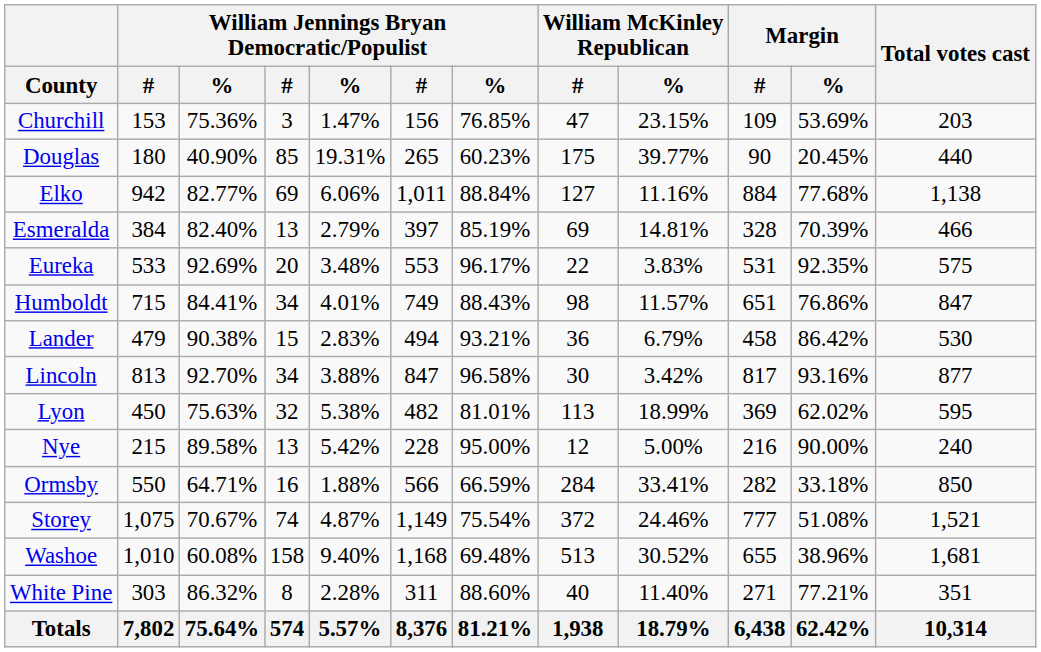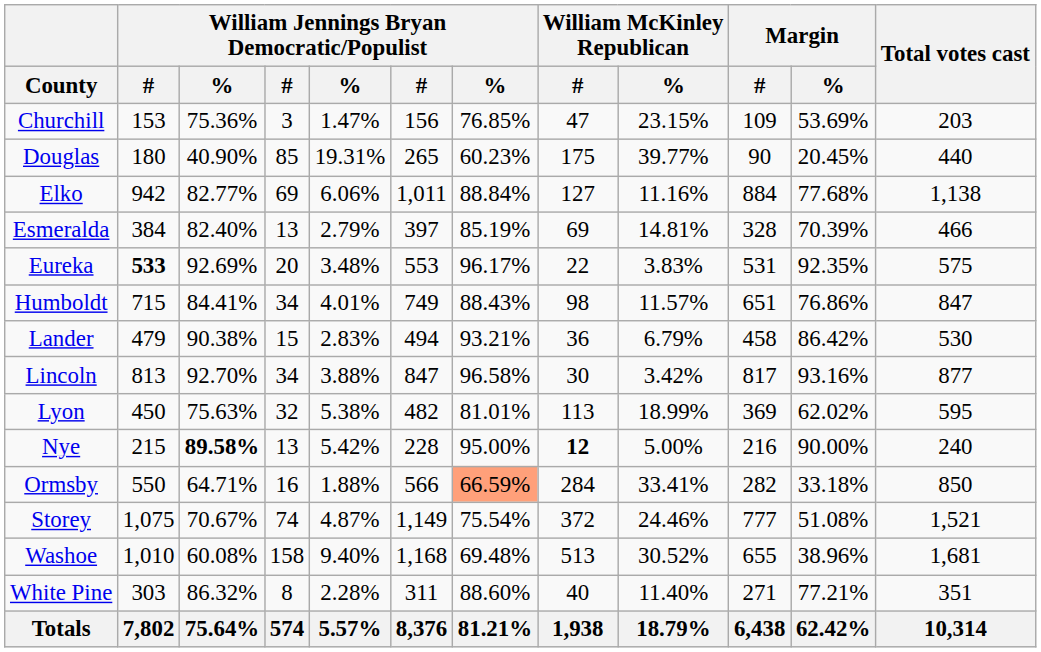Eureka | column 2: normal -> bold
Nye | column 3: normal -> bold
Nye | William McKinley Republican / #: normal -> bold
Ormsby | column 7: no background -> lightsalmon background
